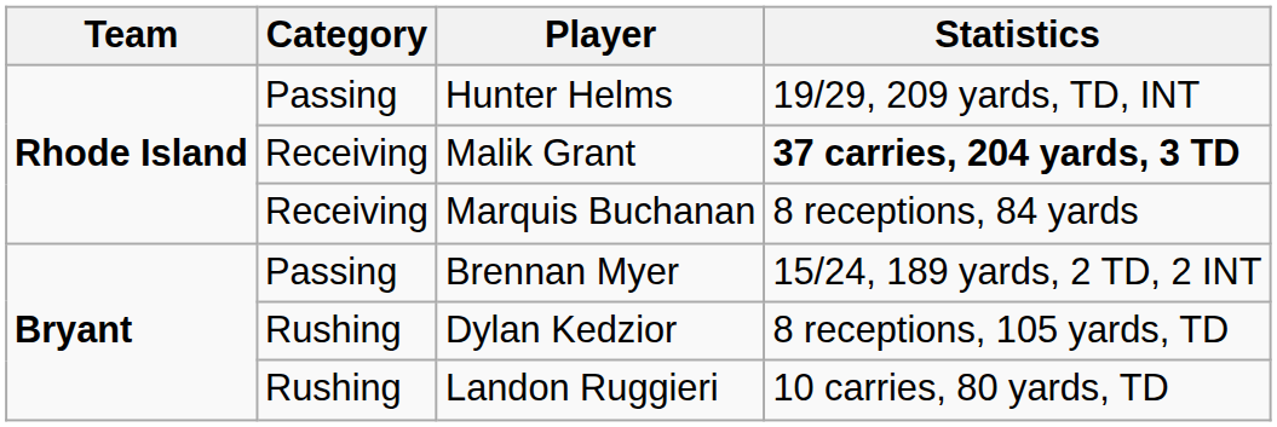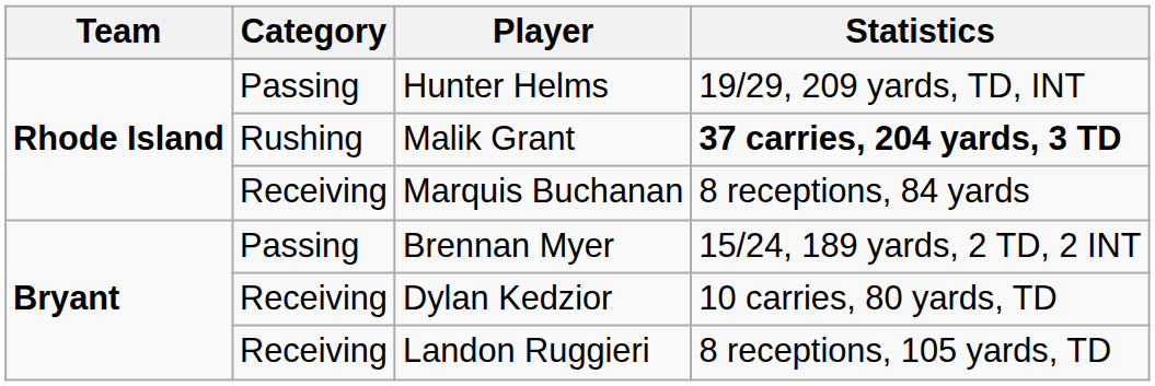Malik Grant | Category: Receiving -> Rushing
Dylan Kedzior | Category: Rushing -> Receiving
Dylan Kedzior | Statistics: 8 receptions, 105 yards, TD -> 10 carries, 80 yards, TD
Landon Ruggieri | Category: Rushing -> Receiving
Landon Ruggieri | Statistics: 10 carries, 80 yards, TD -> 8 receptions, 105 yards, TD
